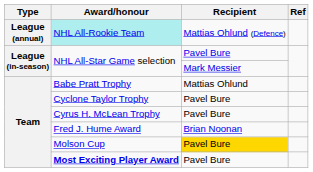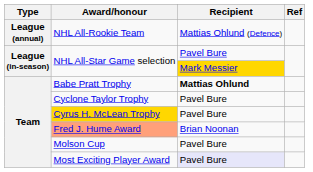NHL All-Rookie Team | Award/honour: paleturquoise background -> no background
NHL All-Star Game selection / Mark Messier | Recipient: no background -> gold background
Babe Pratt Trophy | Recipient: normal -> bold
Cyrus H. McLean Trophy | Award/honour: no background -> gold background
Fred J. Hume Award | Award/honour: no background -> lightsalmon background
Molson Cup | Recipient: gold background -> no background
Most Exciting Player Award | Award/honour: bold -> normal
Most Exciting Player Award | Recipient: no background -> lavender background
